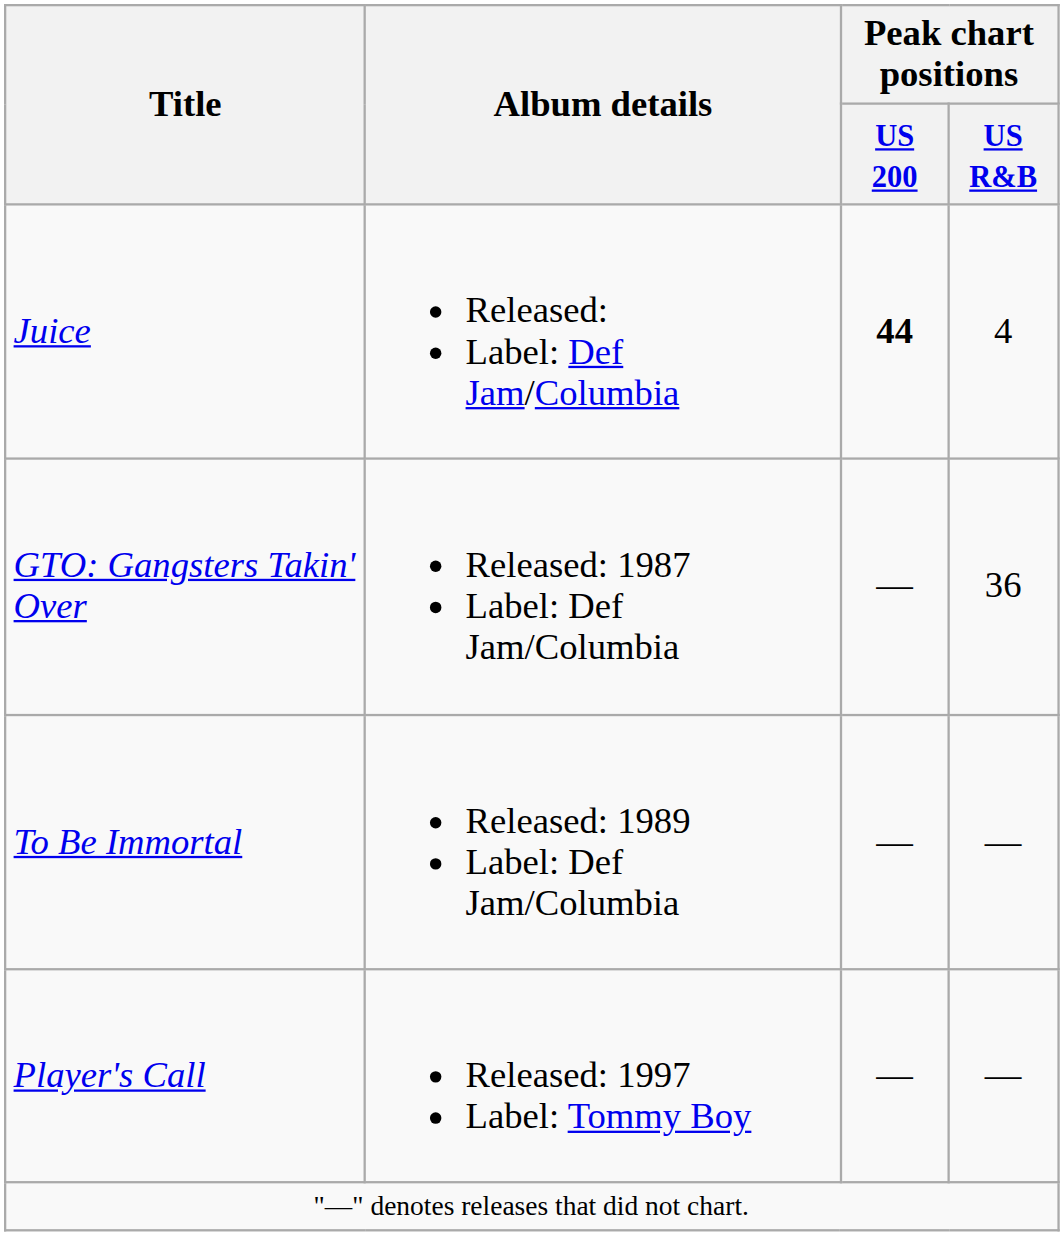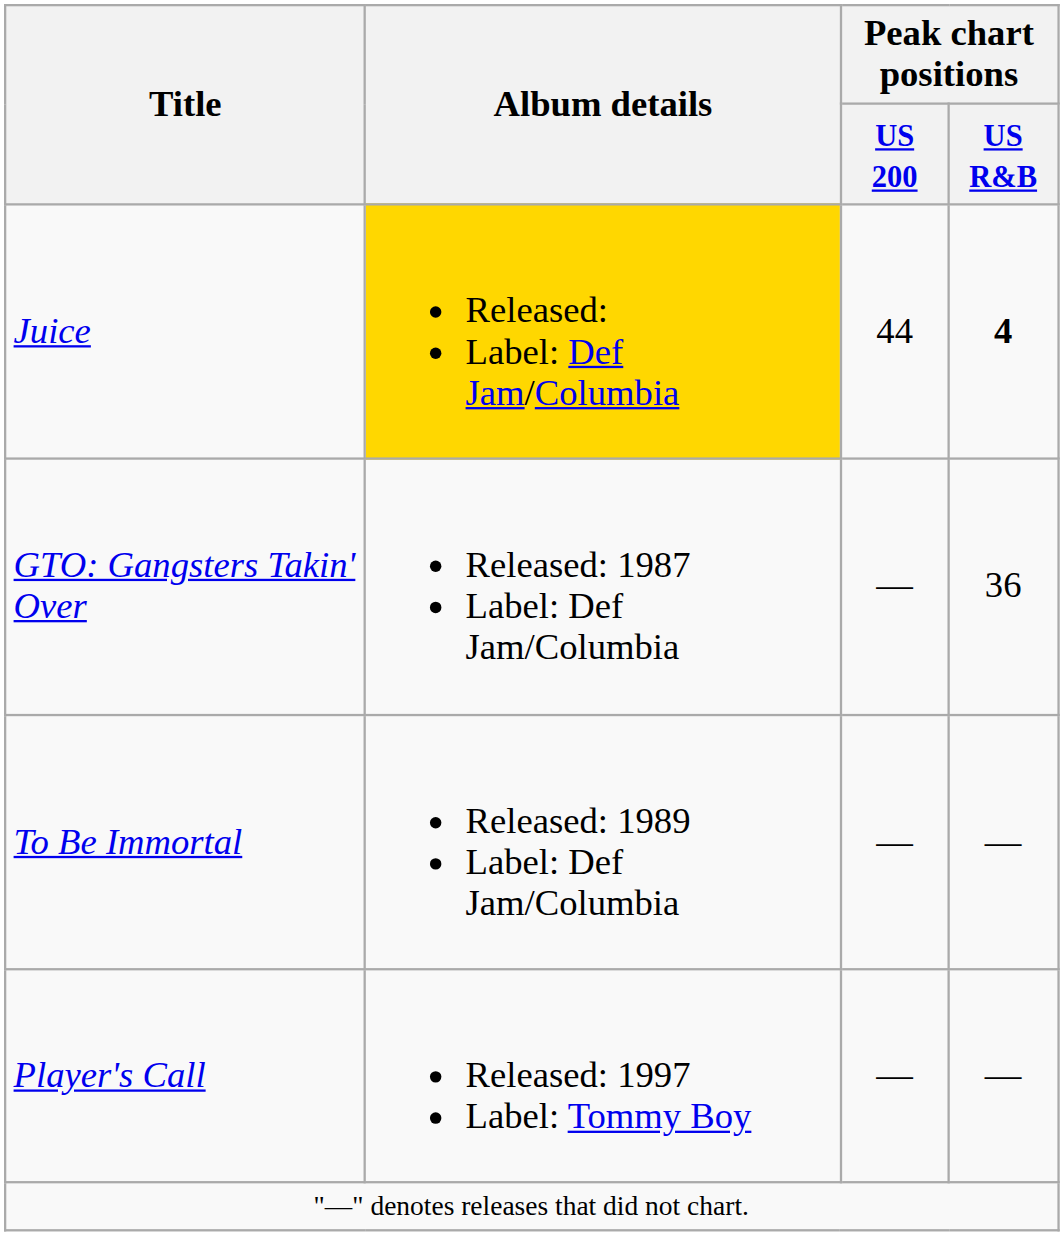Juice | Album details: no background -> gold background
Juice | Peak chart positions / US 200: bold -> normal
Juice | Peak chart positions / US R&B: normal -> bold
